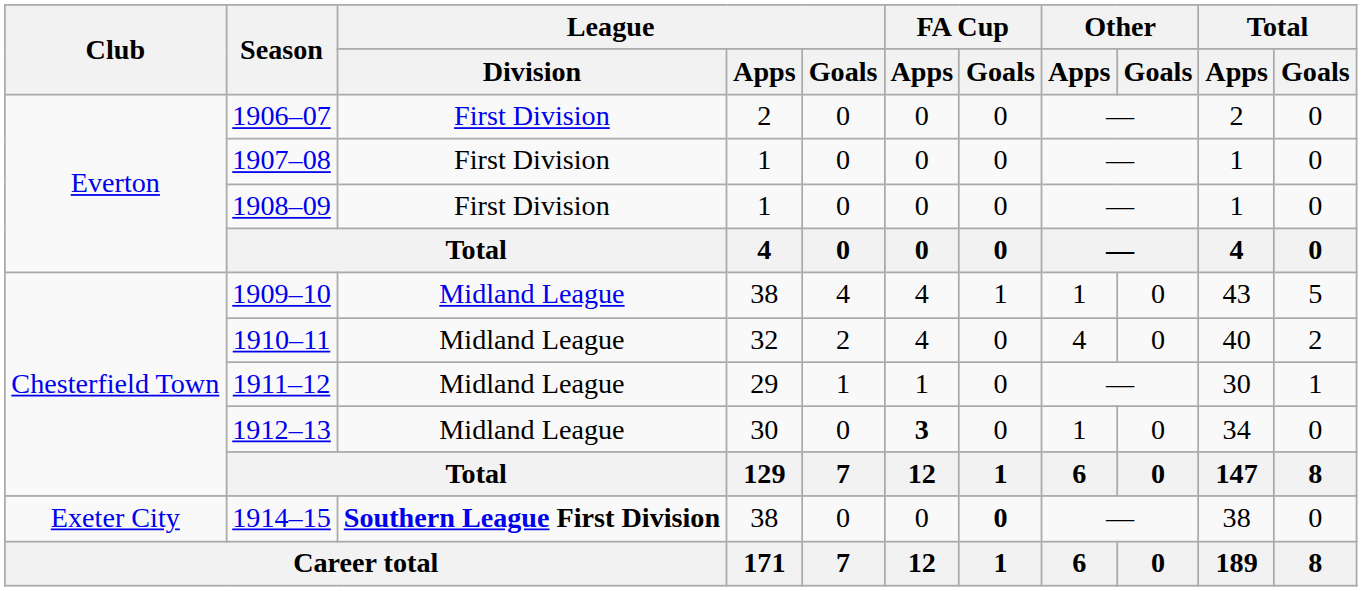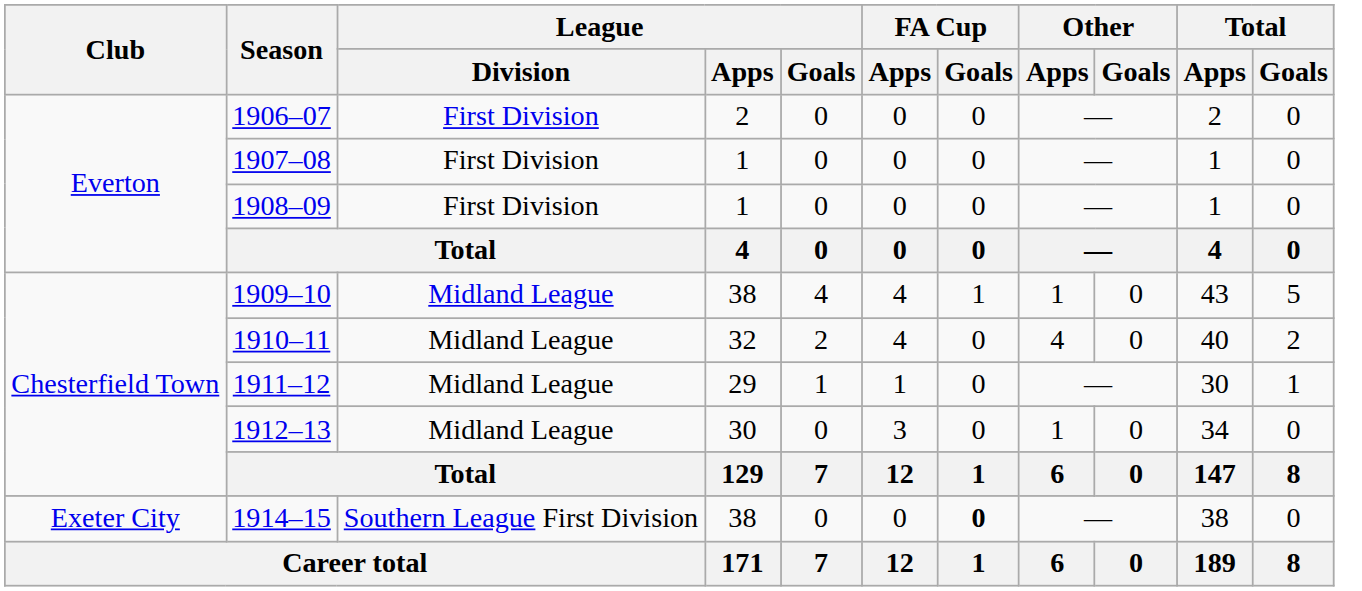1912–13 | FA Cup / Apps: bold -> normal
1914–15 | League / Division: bold -> normal
